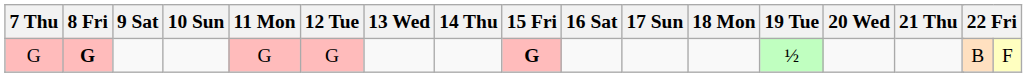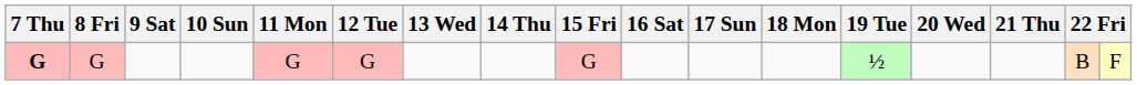row 2 | 7 Thu: normal -> bold
row 2 | 8 Fri: bold -> normal
row 2 | 15 Fri: bold -> normal
